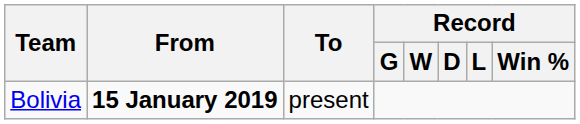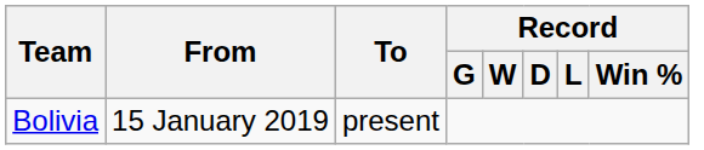Bolivia | From: bold -> normal
